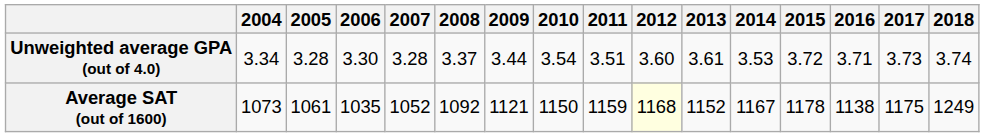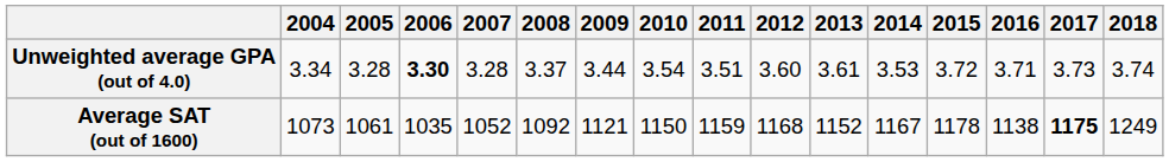row 2 | 2006: normal -> bold
row 3 | 2012: lightyellow background -> no background
row 3 | 2017: normal -> bold
